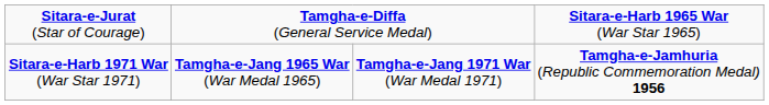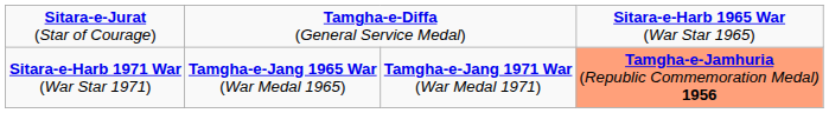Sitara-e-Harb 1971 War (War Star 1971) | column 4: no background -> lightsalmon background
